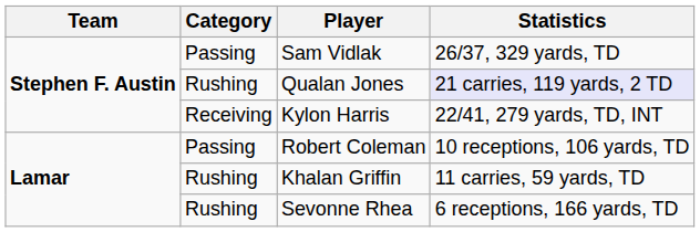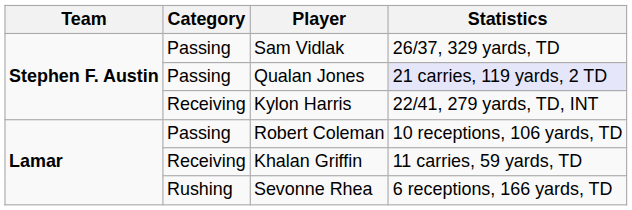Qualan Jones | Category: Rushing -> Passing
Khalan Griffin | Category: Rushing -> Receiving
